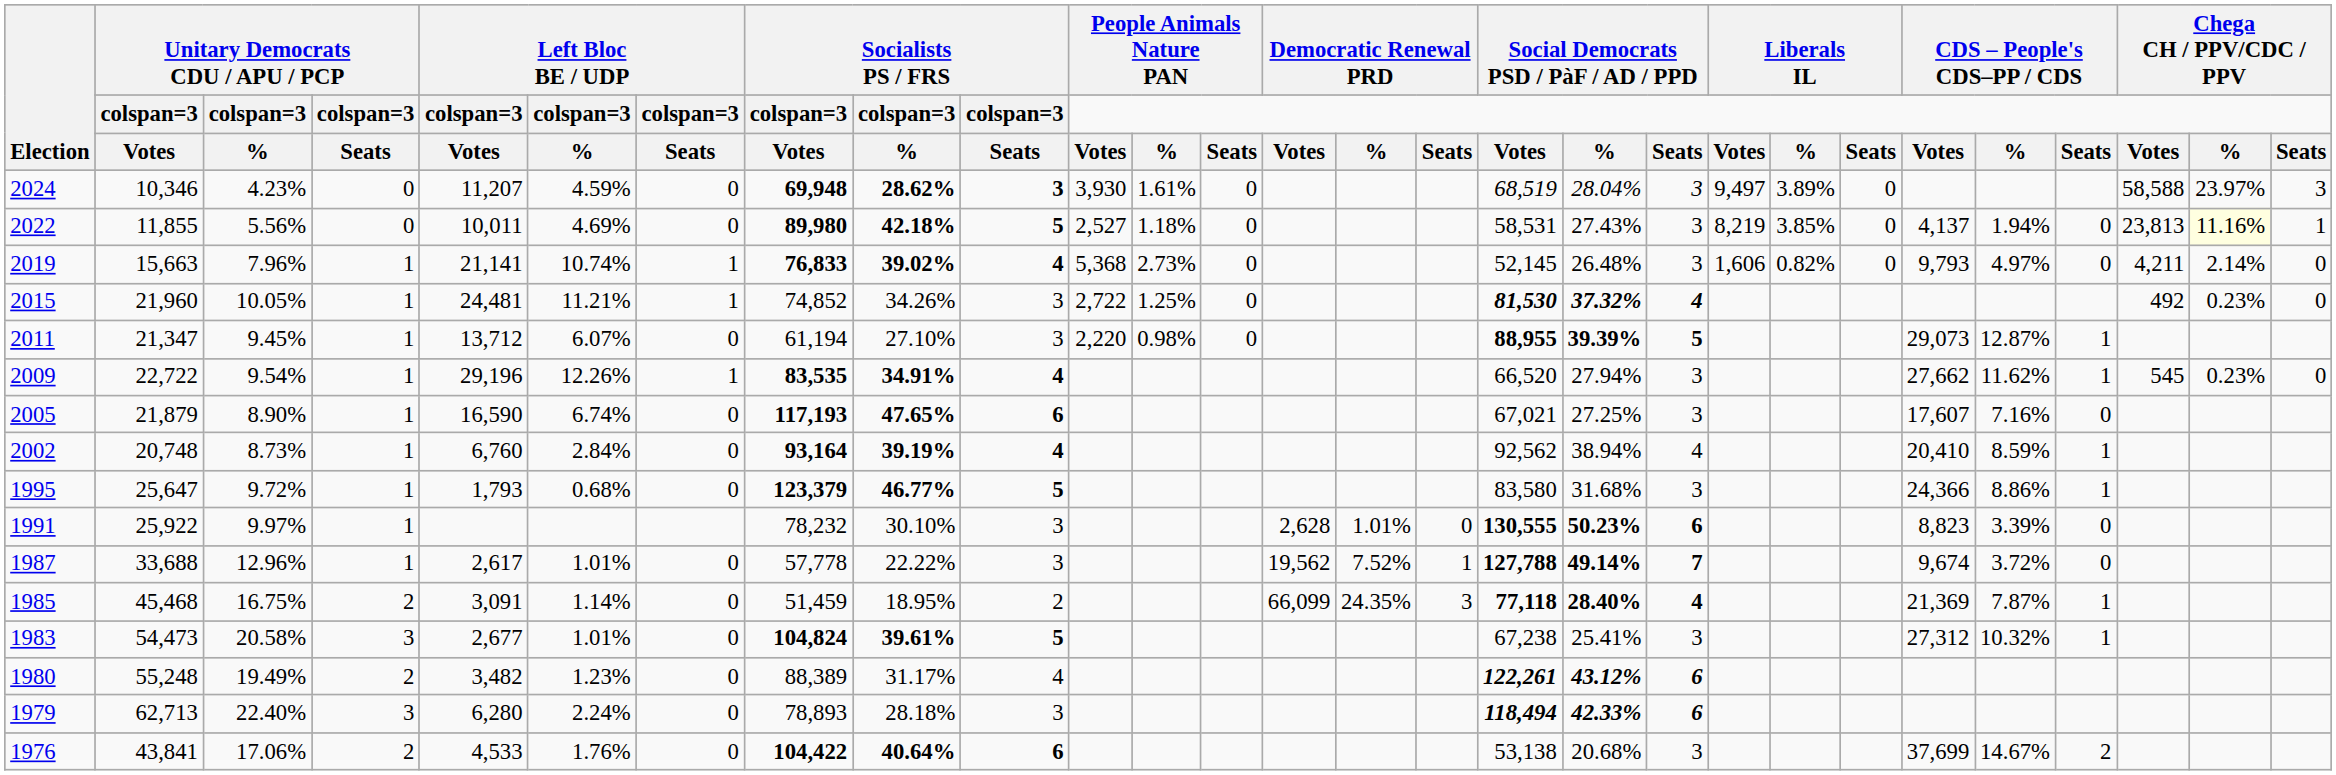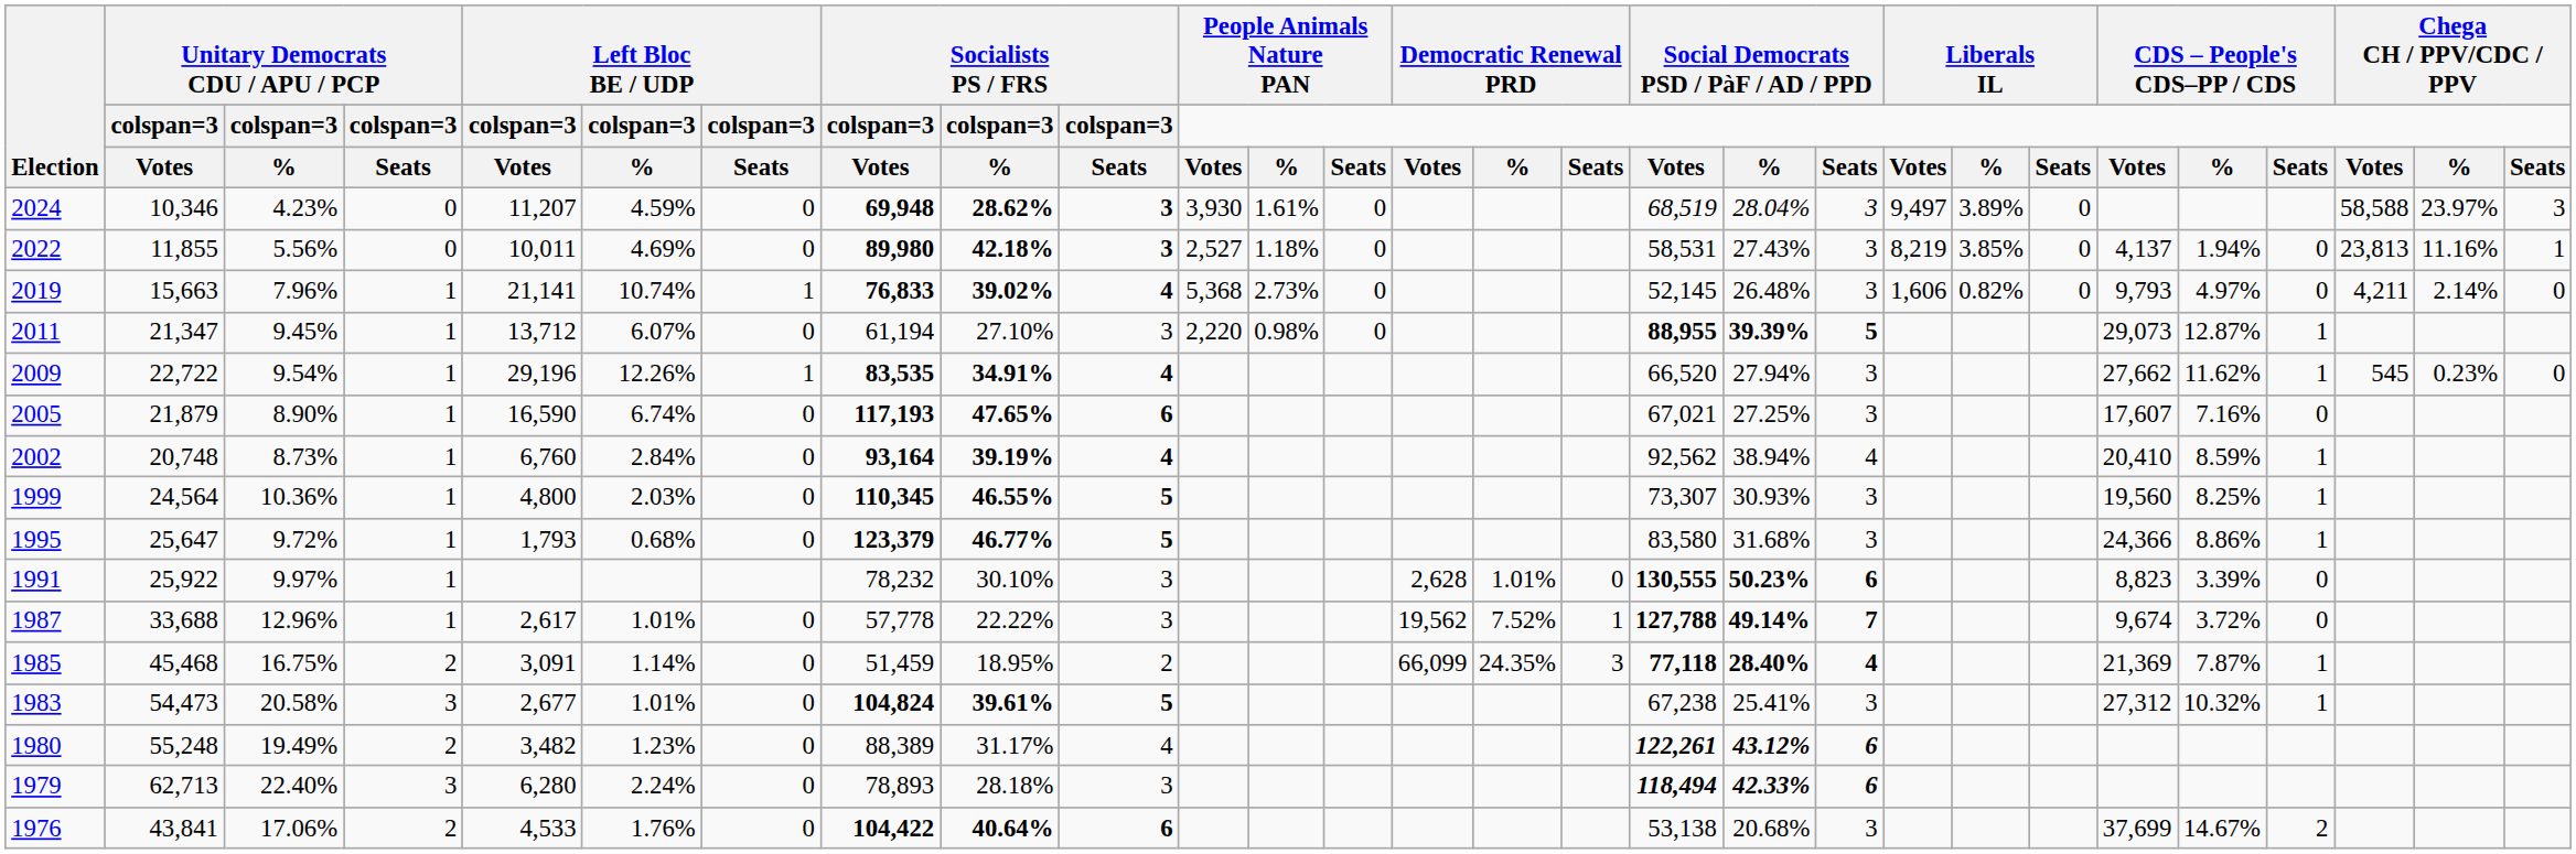2022 | Socialists PS / FRS / colspan=3 / Seats: 5 -> 3
2022 | Chega CH / PPV/CDC / PPV / %: lightyellow background -> no background
- row: 2015 | 21,960 | 10.05% | 1 | 24,481 | 11.21% | 1 | 74,852 | 34.26% | 3 | 2,722 | 1.25% | 0 | 81,530 | 37.32% | 4 | 492 | 0.23% | 0
+ row: 1999 | 24,564 | 10.36% | 1 | 4,800 | 2.03% | 0 | 110,345 | 46.55% | 5 | 73,307 | 30.93% | 3 | 19,560 | 8.25% | 1
